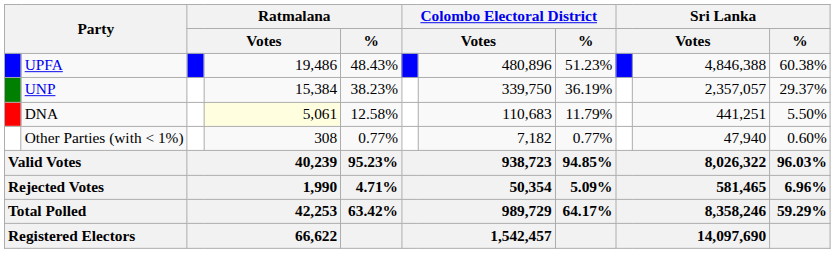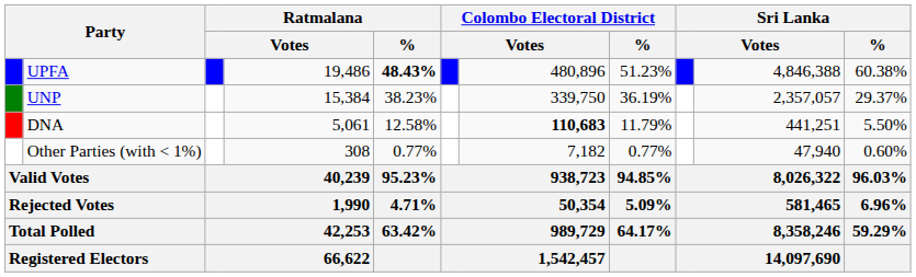UPFA | Ratmalana / %: normal -> bold
DNA | column 4: lightyellow background -> no background
DNA | column 7: normal -> bold
